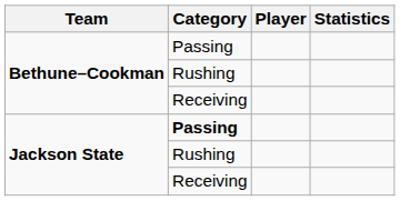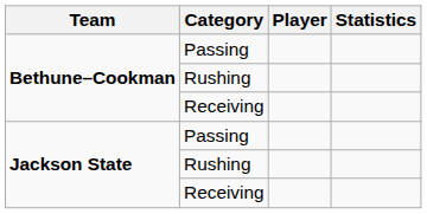Jackson State / Passing | Category: bold -> normal
